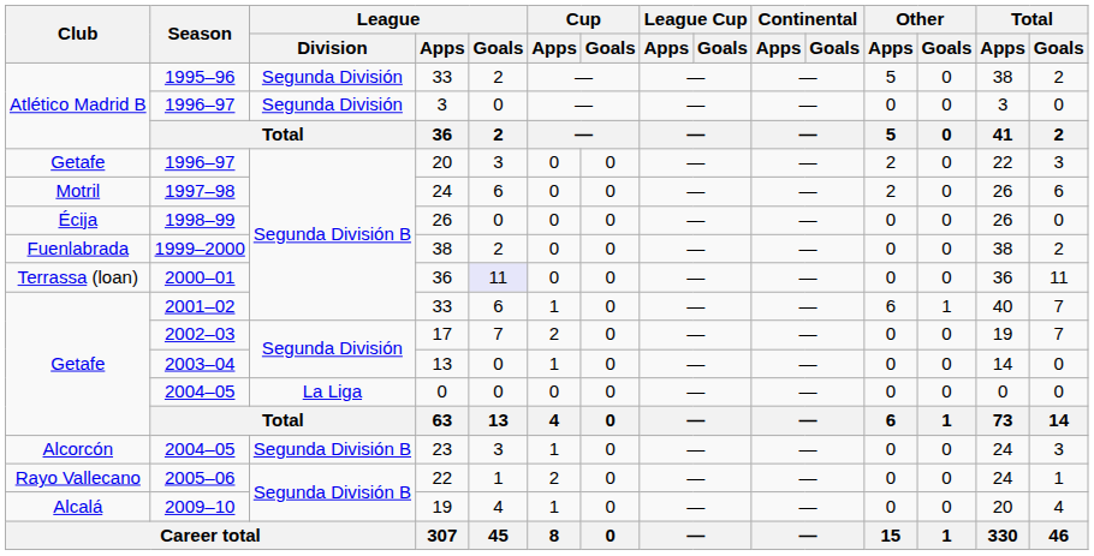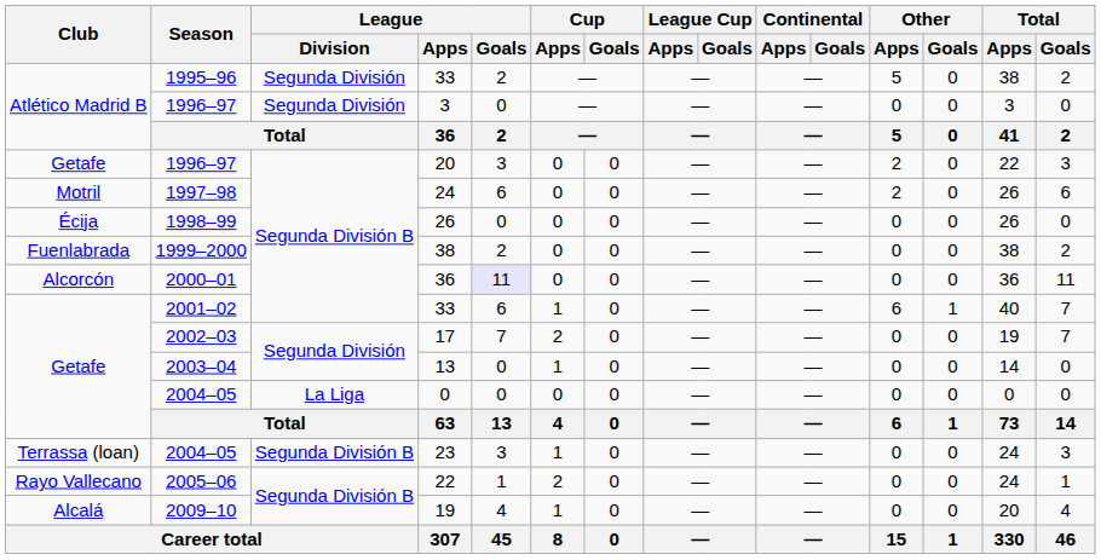2000–01 / 36 | Club: Terrassa (loan) -> Alcorcón
23 | Club: Alcorcón -> Terrassa (loan)
